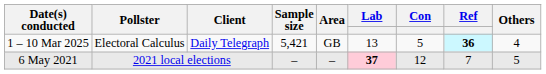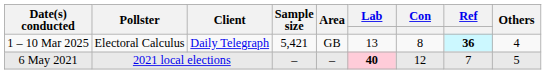1 – 10 Mar 2025 | Con: 5 -> 8
6 May 2021 | Lab: 37 -> 40
